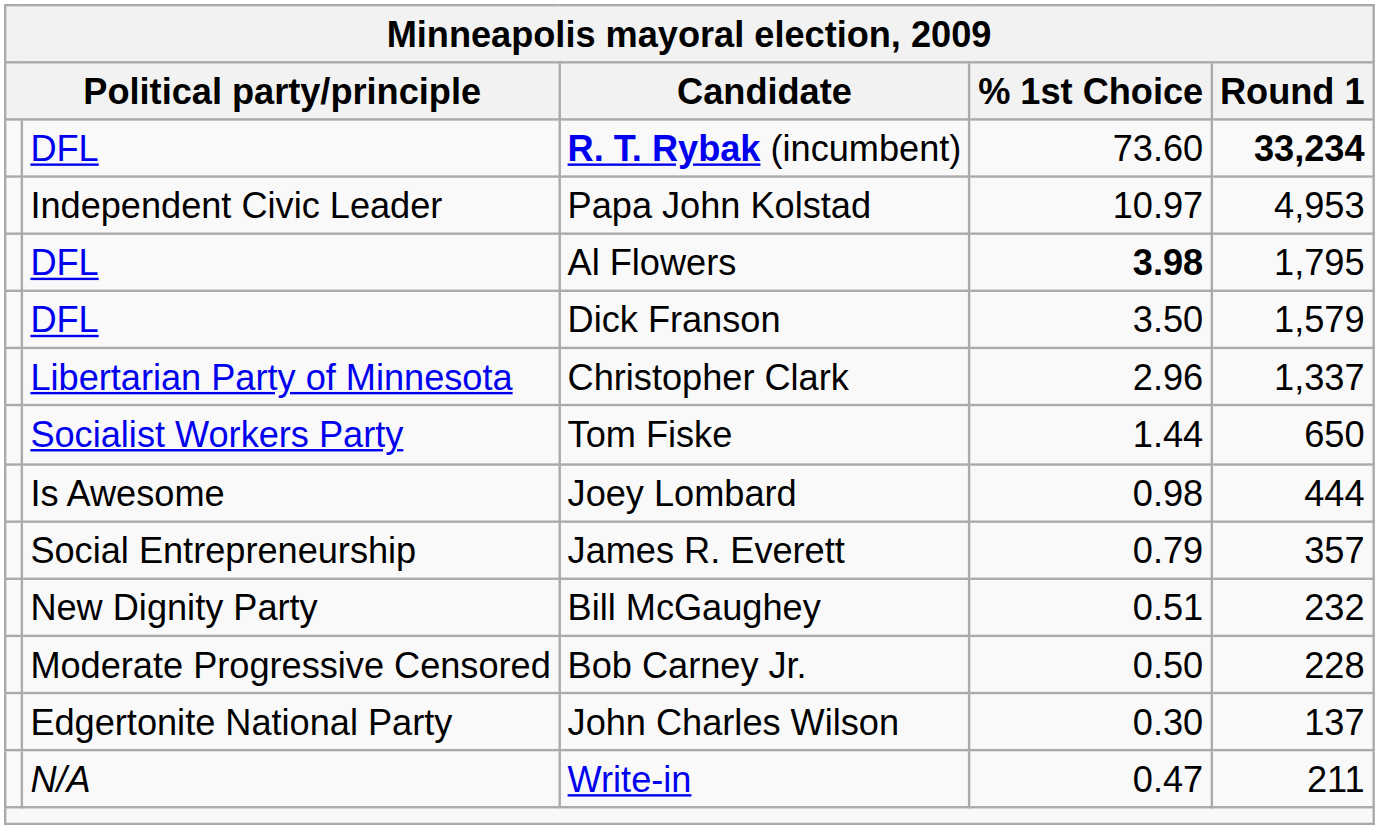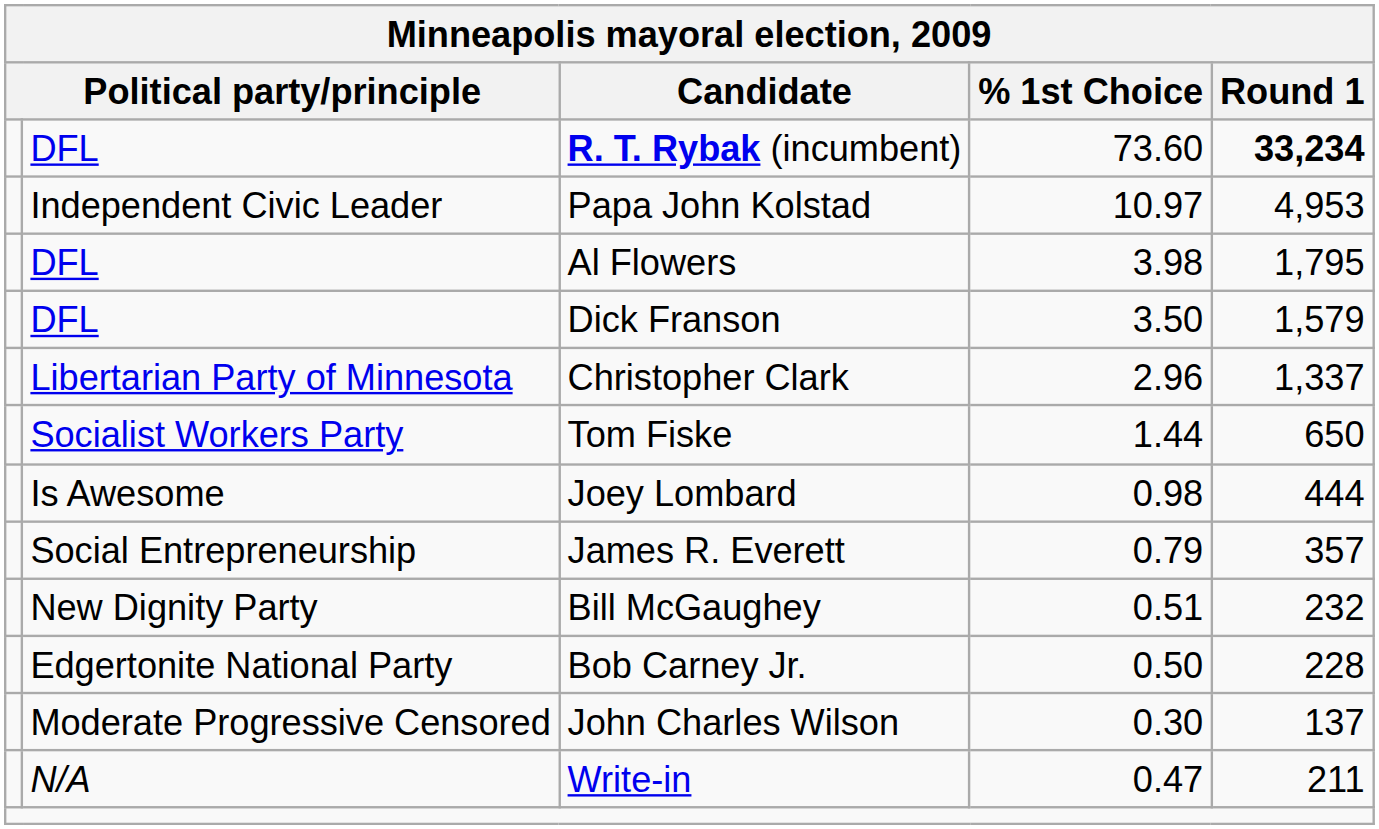Al Flowers | % 1st Choice: bold -> normal
Bob Carney Jr. | column 2: Moderate Progressive Censored -> Edgertonite National Party
John Charles Wilson | column 2: Edgertonite National Party -> Moderate Progressive Censored
